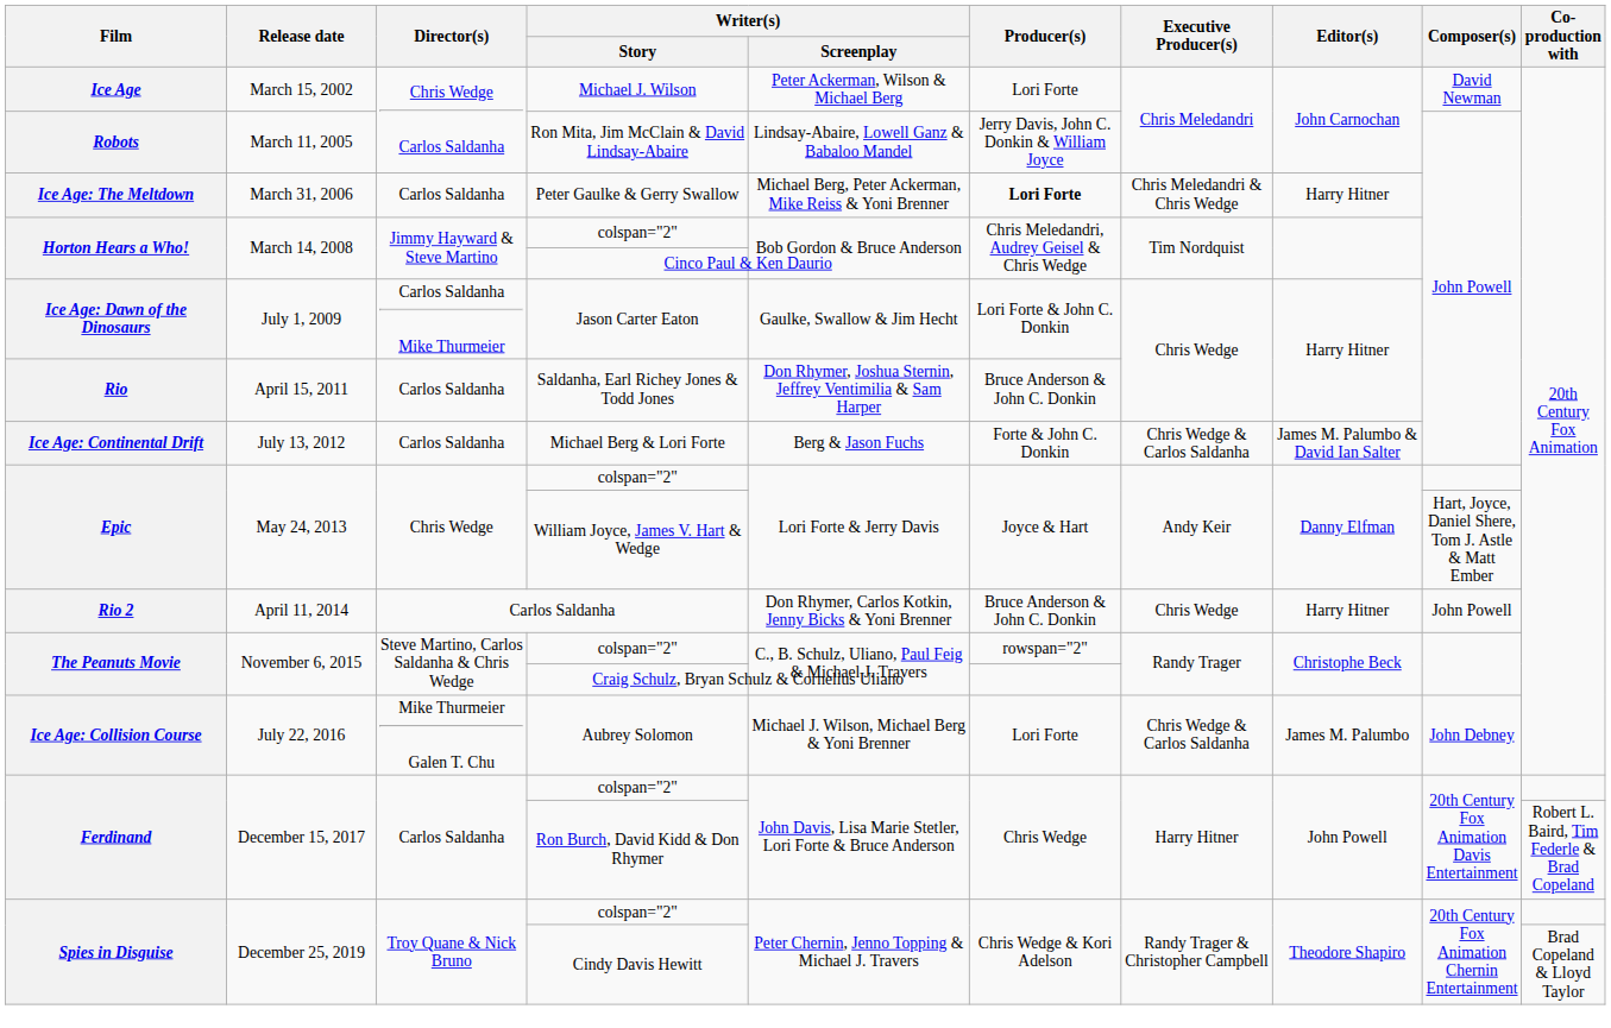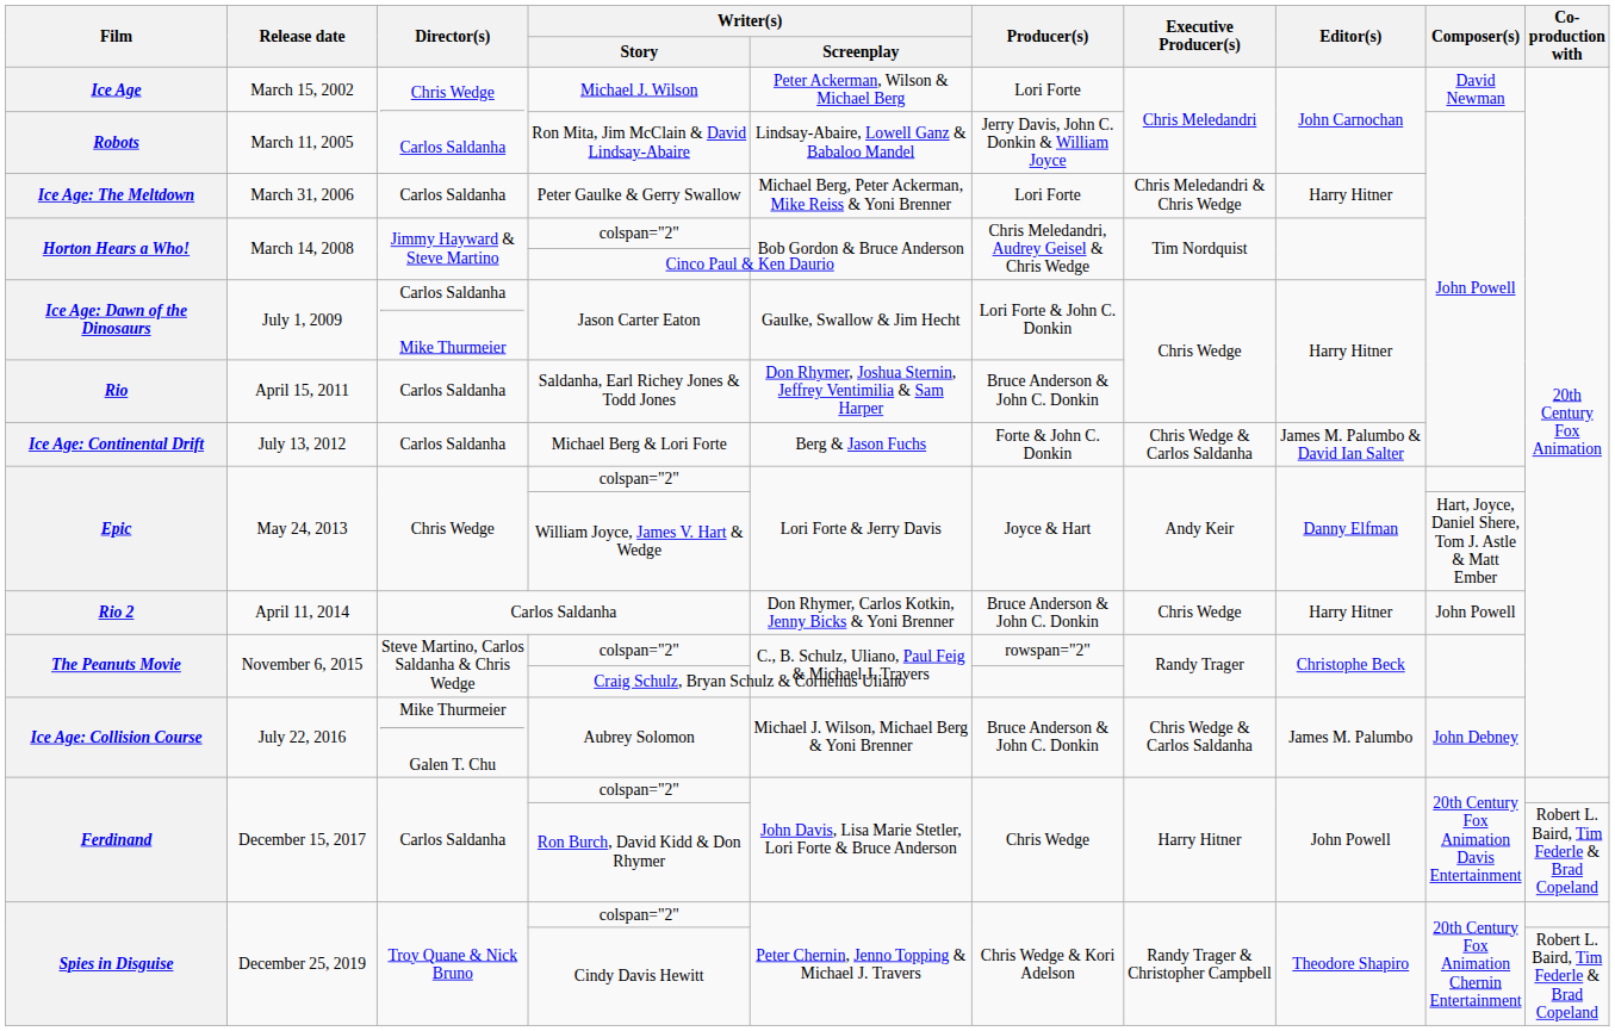Peter Gaulke & Gerry Swallow | Producer(s): bold -> normal
Aubrey Solomon | Producer(s): Lori Forte -> Bruce Anderson & John C. Donkin
Cindy Davis Hewitt | Co-production with: Brad Copeland & Lloyd Taylor -> Robert L. Baird, Tim Federle & Brad Copeland
